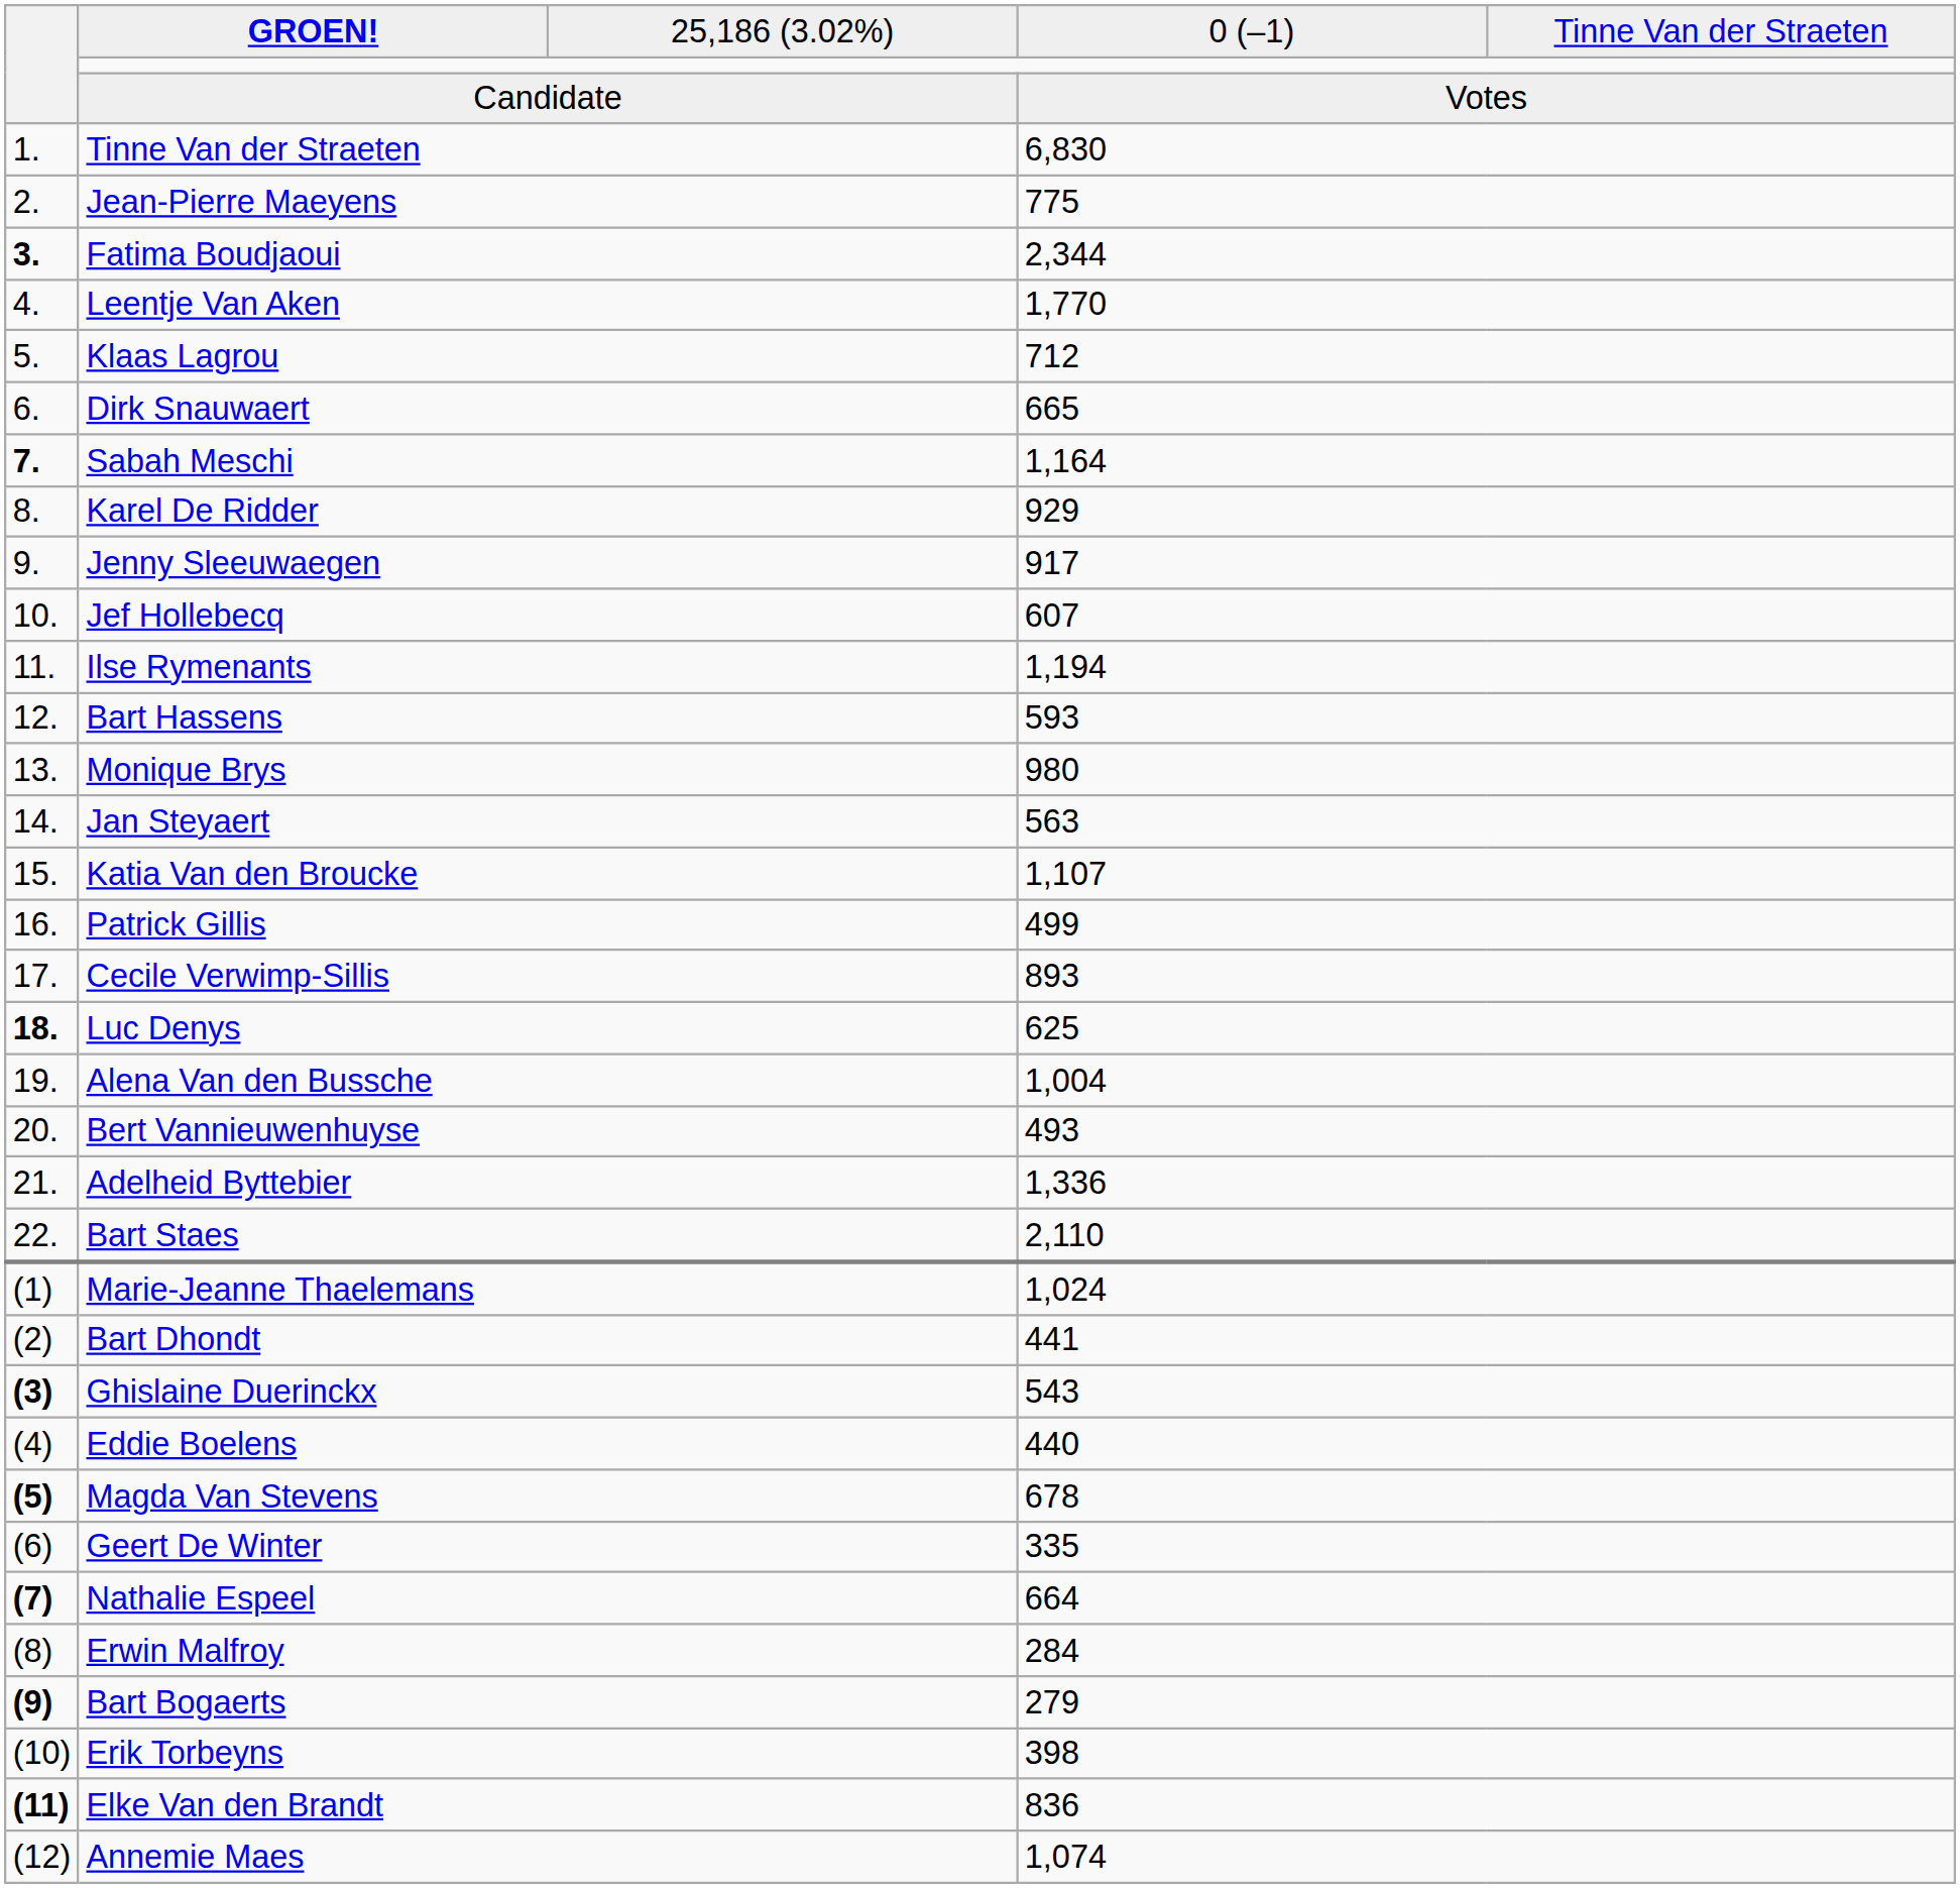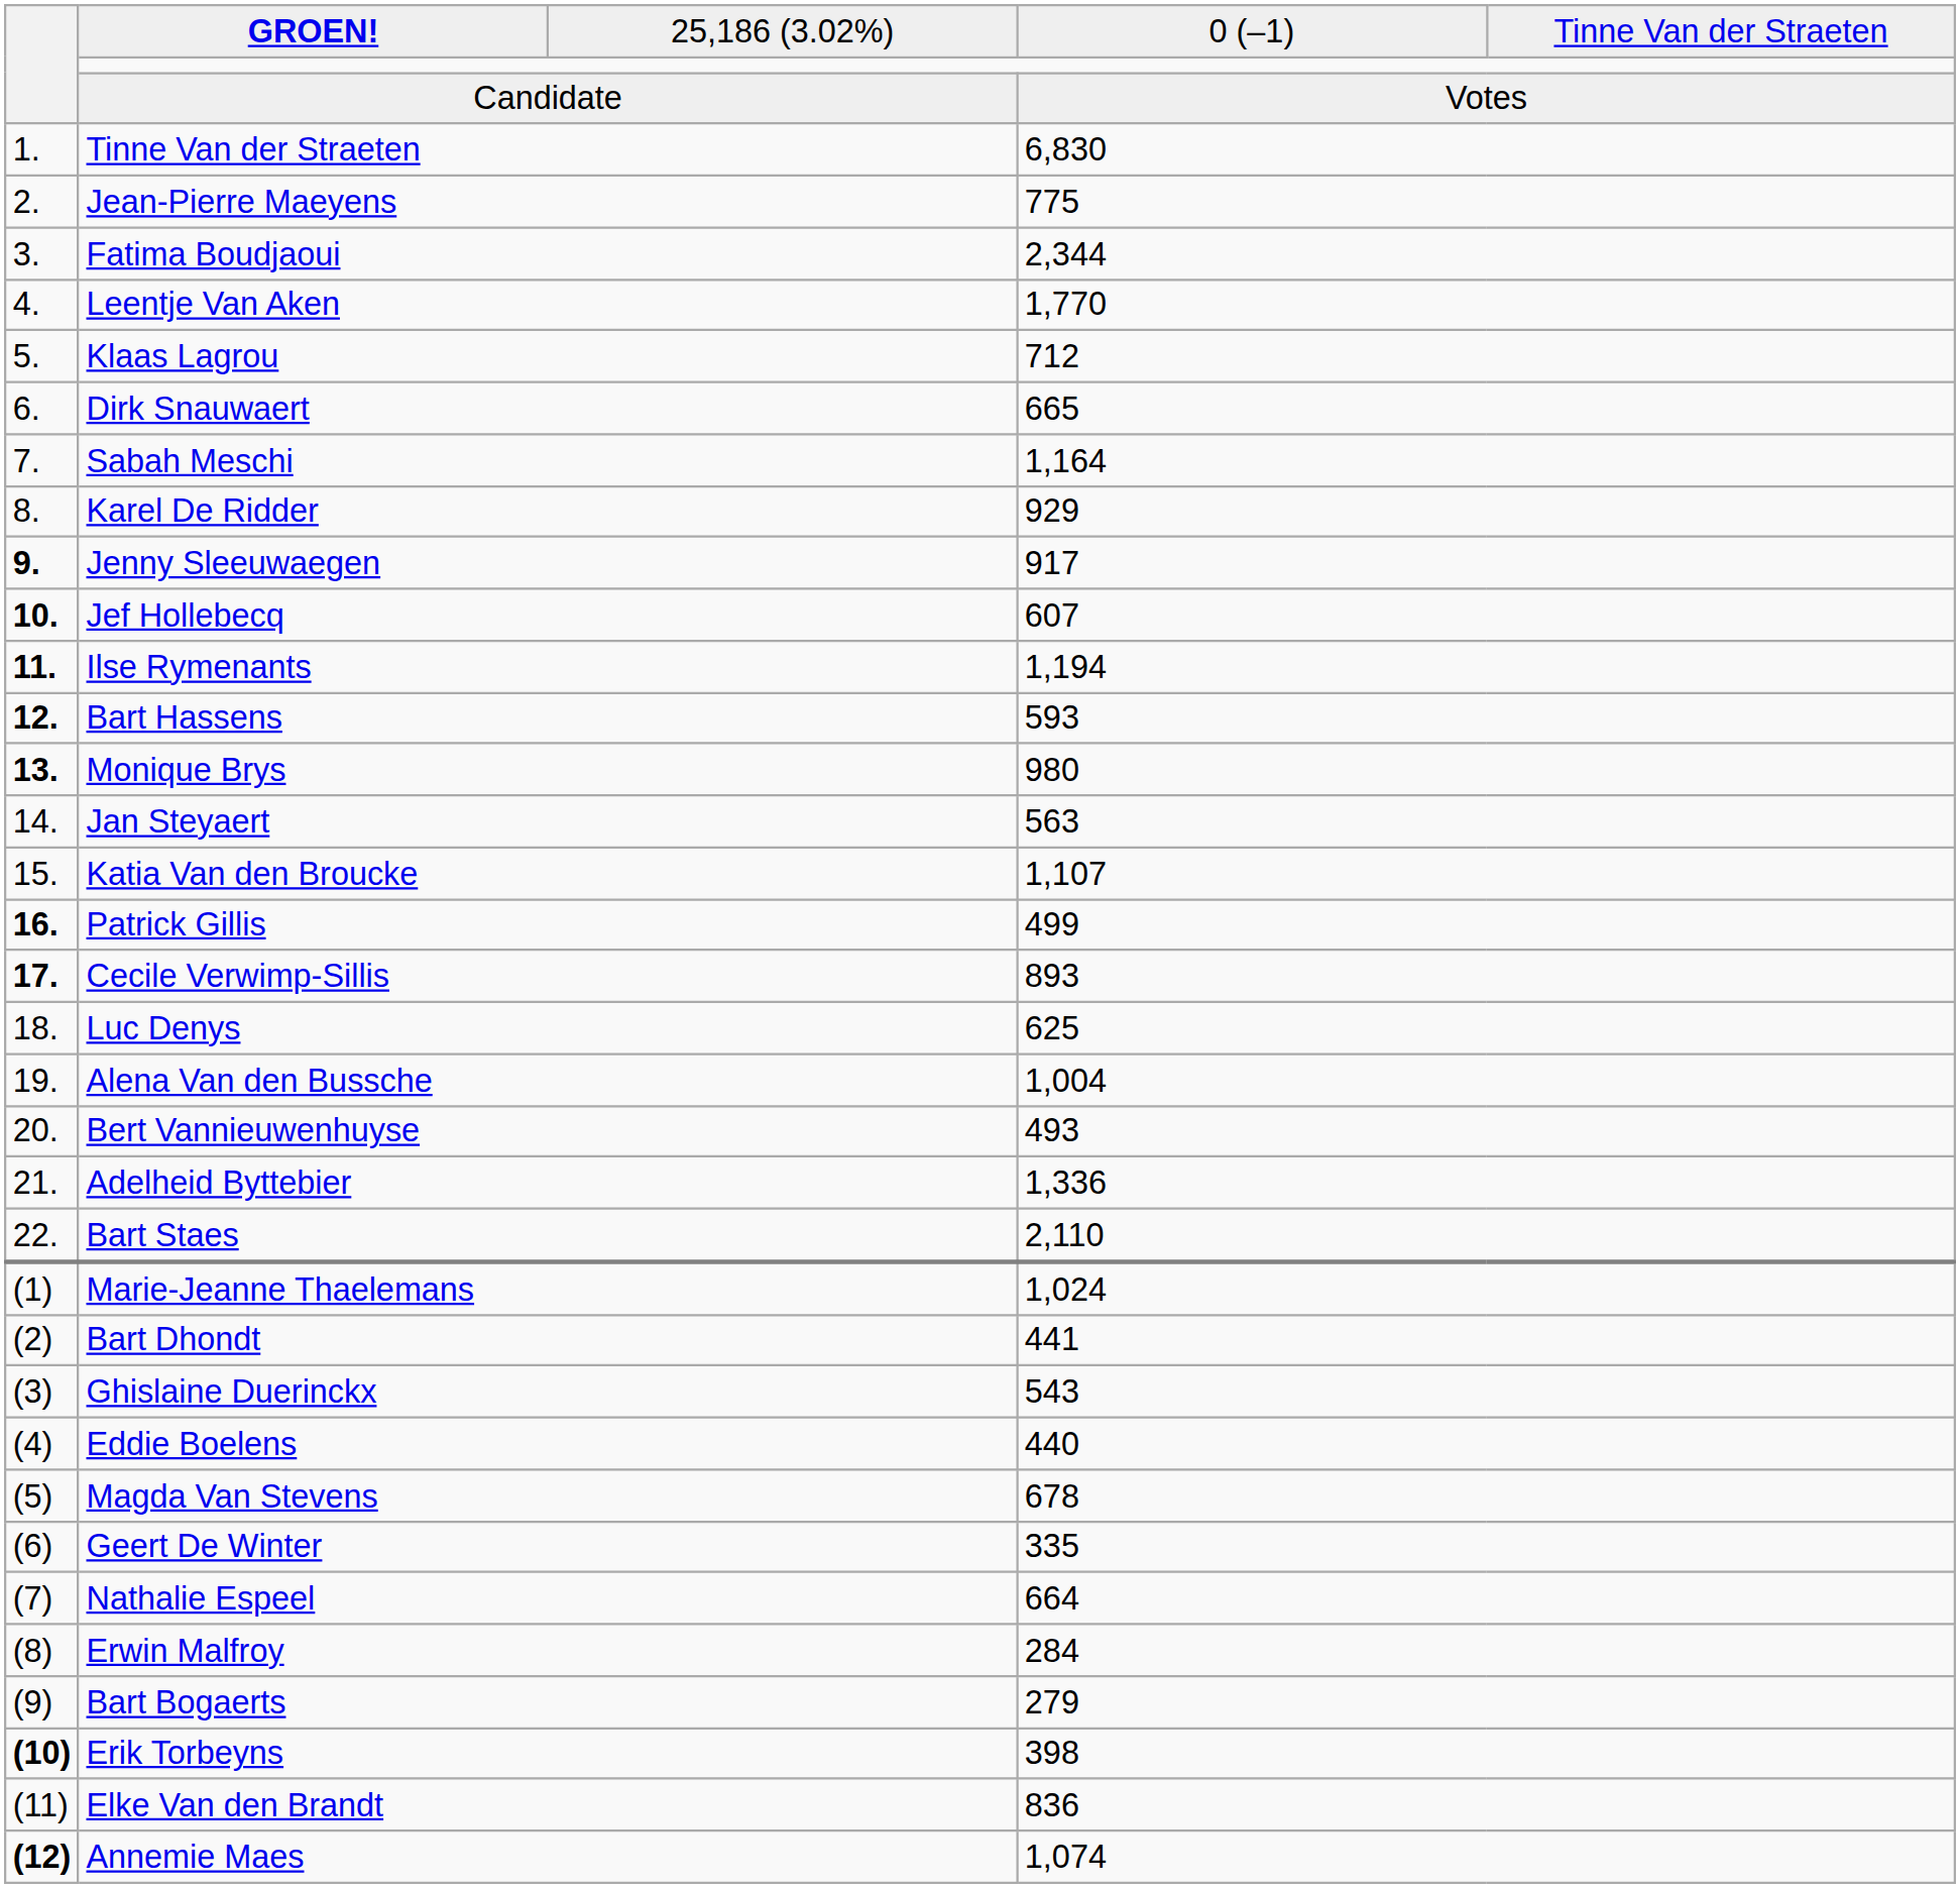Fatima Boudjaoui | column 1: bold -> normal
Sabah Meschi | column 1: bold -> normal
Jenny Sleeuwaegen | column 1: normal -> bold
Jef Hollebecq | column 1: normal -> bold
Ilse Rymenants | column 1: normal -> bold
Bart Hassens | column 1: normal -> bold
Monique Brys | column 1: normal -> bold
Patrick Gillis | column 1: normal -> bold
Cecile Verwimp-Sillis | column 1: normal -> bold
Luc Denys | column 1: bold -> normal
Ghislaine Duerinckx | column 1: bold -> normal
Magda Van Stevens | column 1: bold -> normal
Nathalie Espeel | column 1: bold -> normal
Bart Bogaerts | column 1: bold -> normal
Erik Torbeyns | column 1: normal -> bold
Elke Van den Brandt | column 1: bold -> normal
Annemie Maes | column 1: normal -> bold
